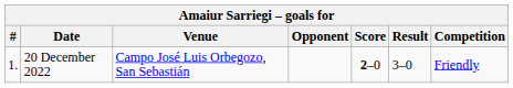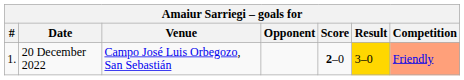20 December 2022 | Result: no background -> gold background
20 December 2022 | Competition: no background -> lightsalmon background
